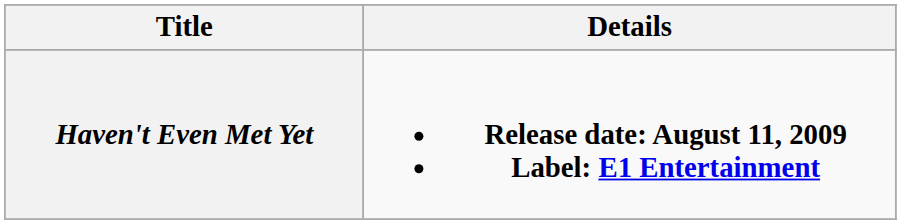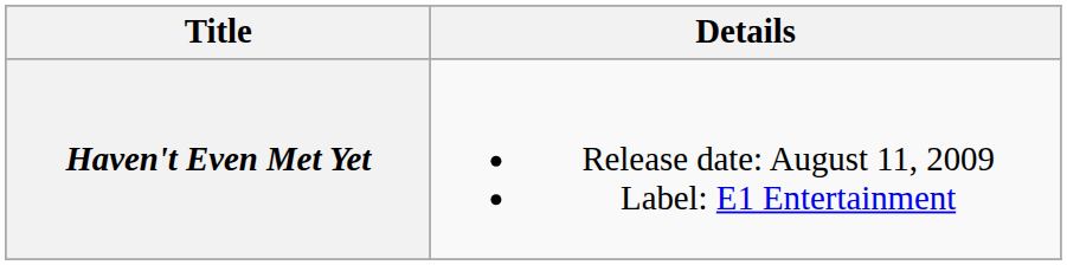Haven't Even Met Yet | Details: bold -> normal
